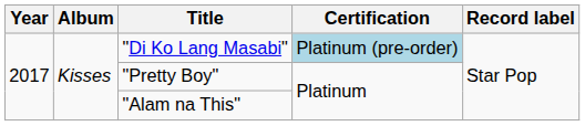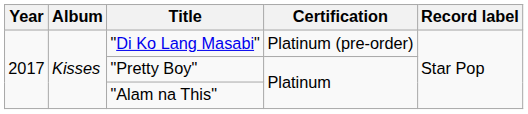"Di Ko Lang Masabi" | Certification: lightblue background -> no background
